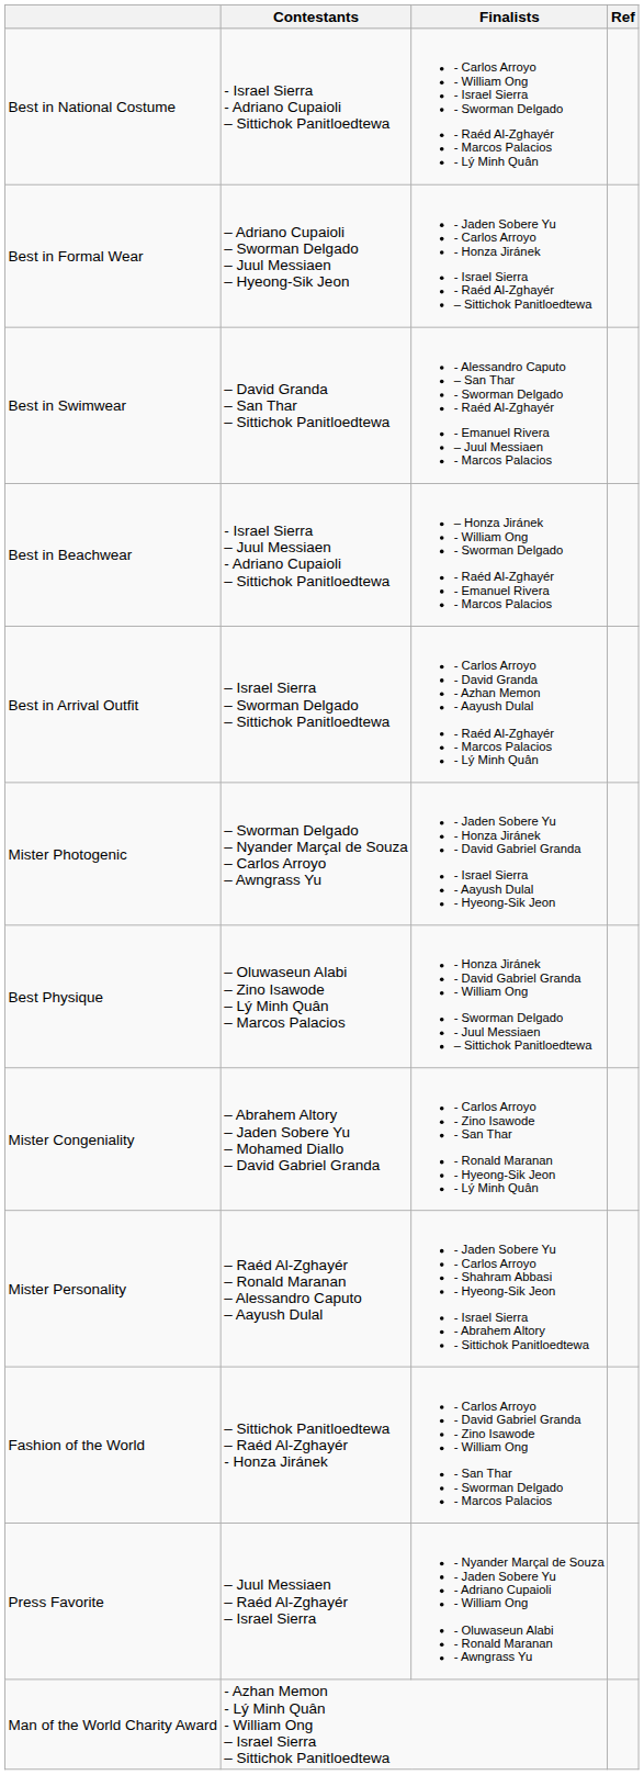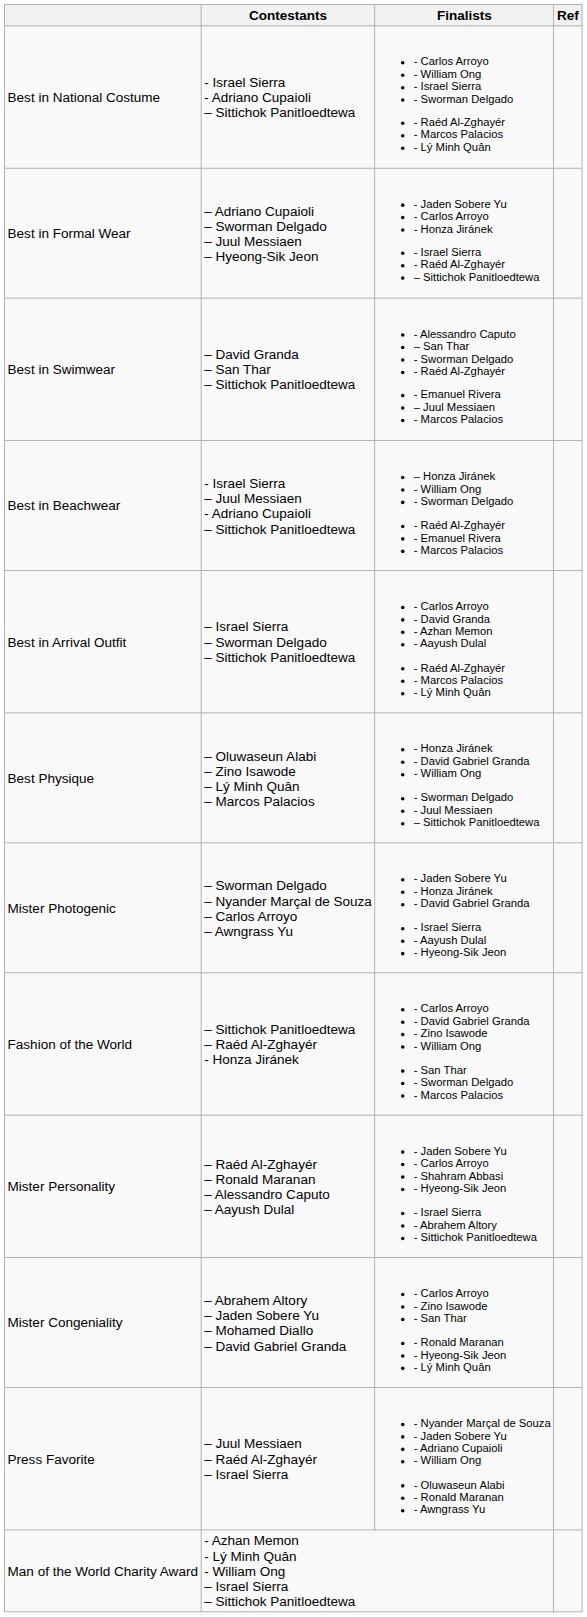rows swapped: Best Physique <-> Mister Photogenic
rows swapped: Mister Congeniality <-> Fashion of the World
